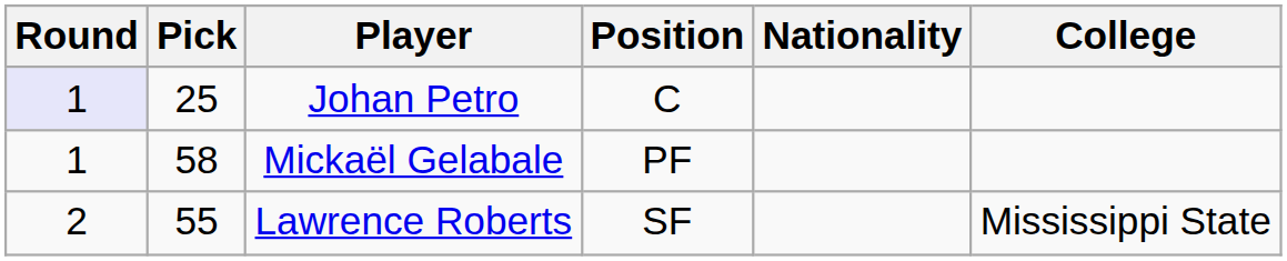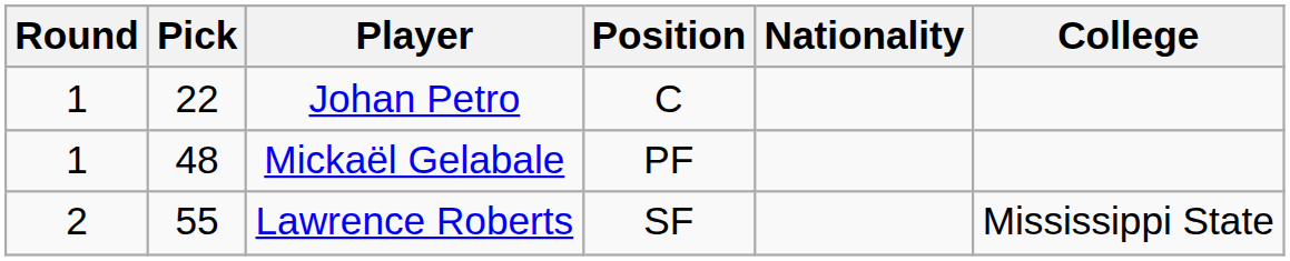Johan Petro | Round: lavender background -> no background
Johan Petro | Pick: 25 -> 22
Mickaël Gelabale | Pick: 58 -> 48
